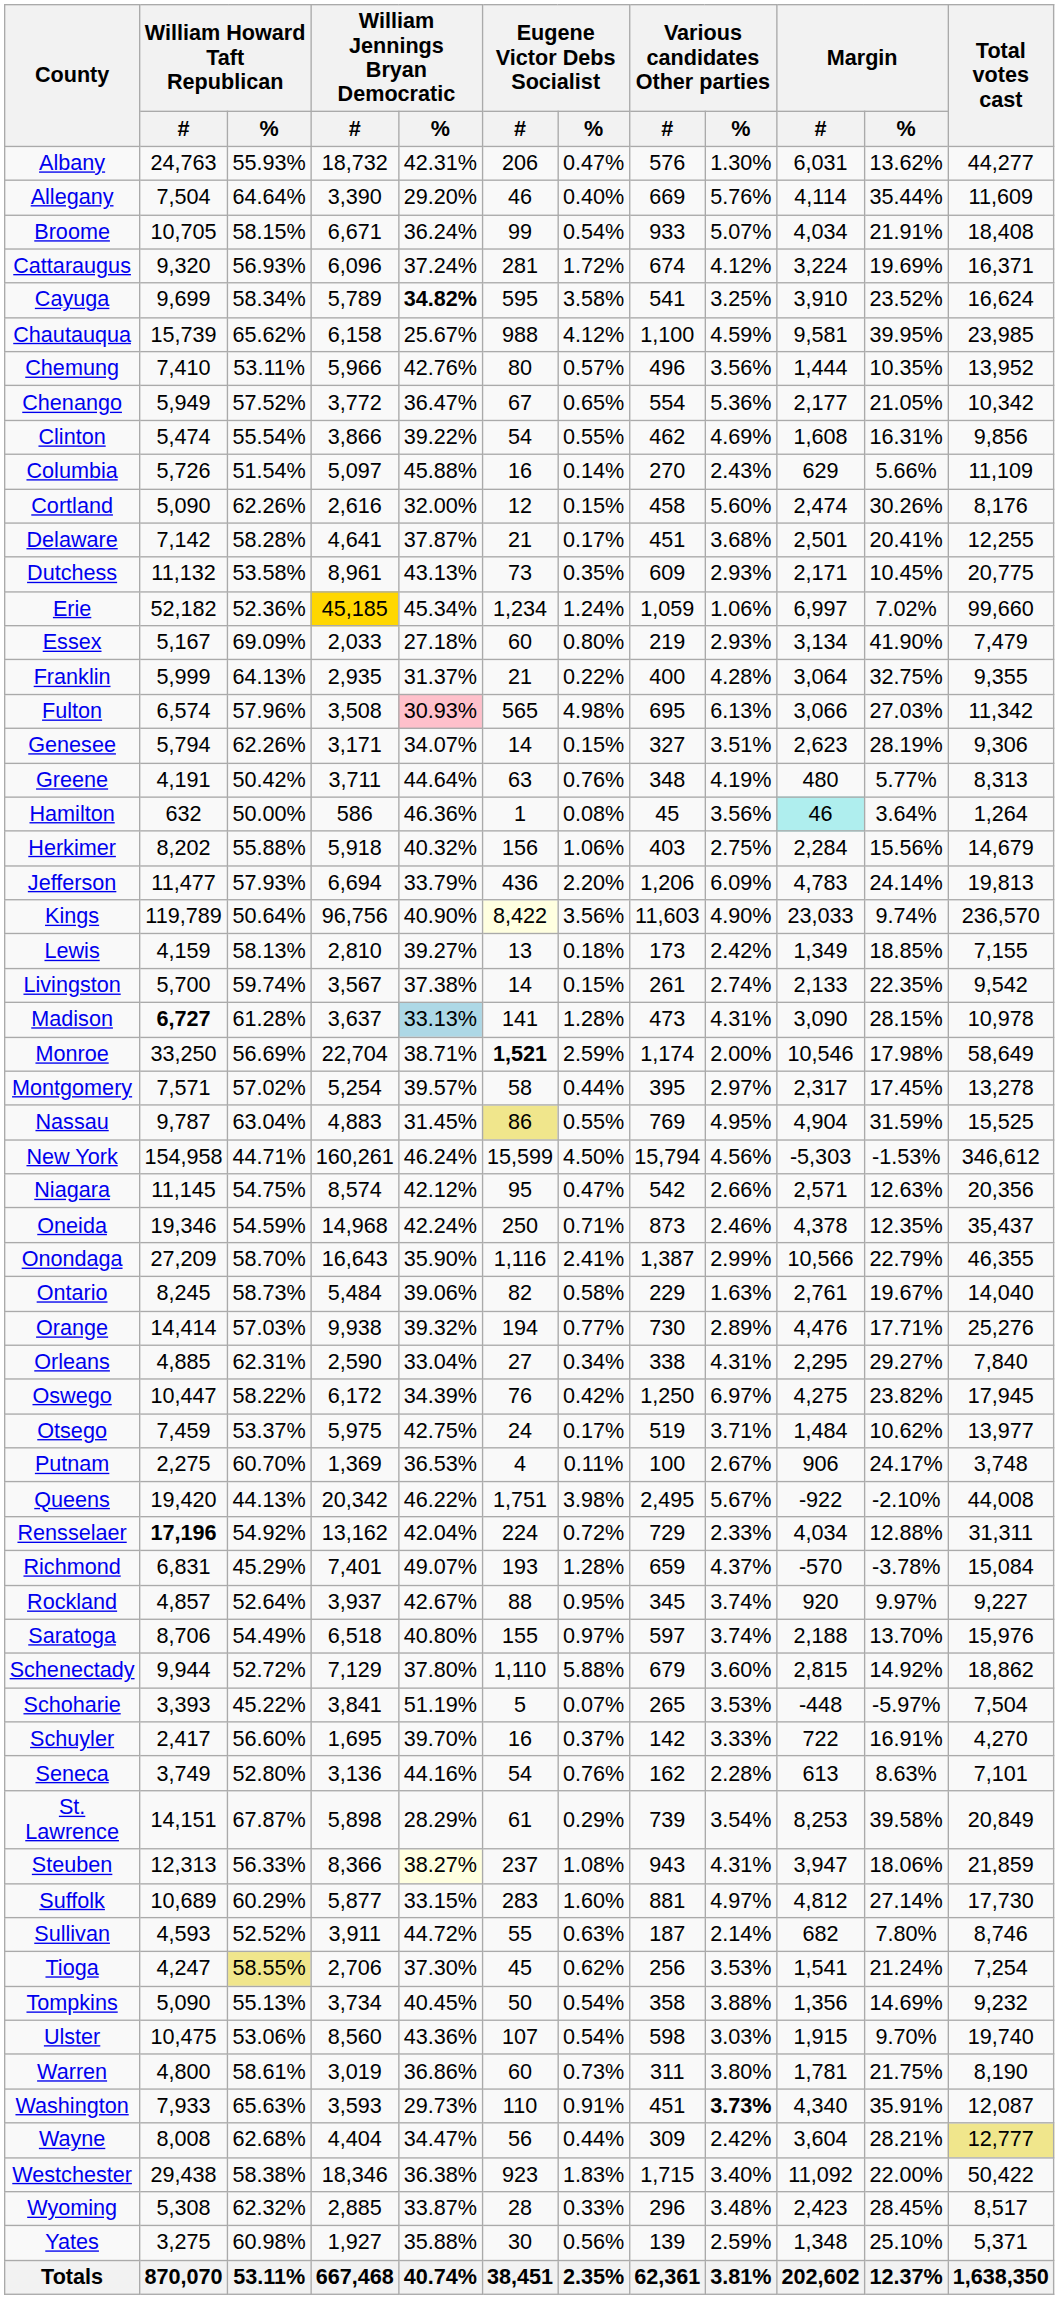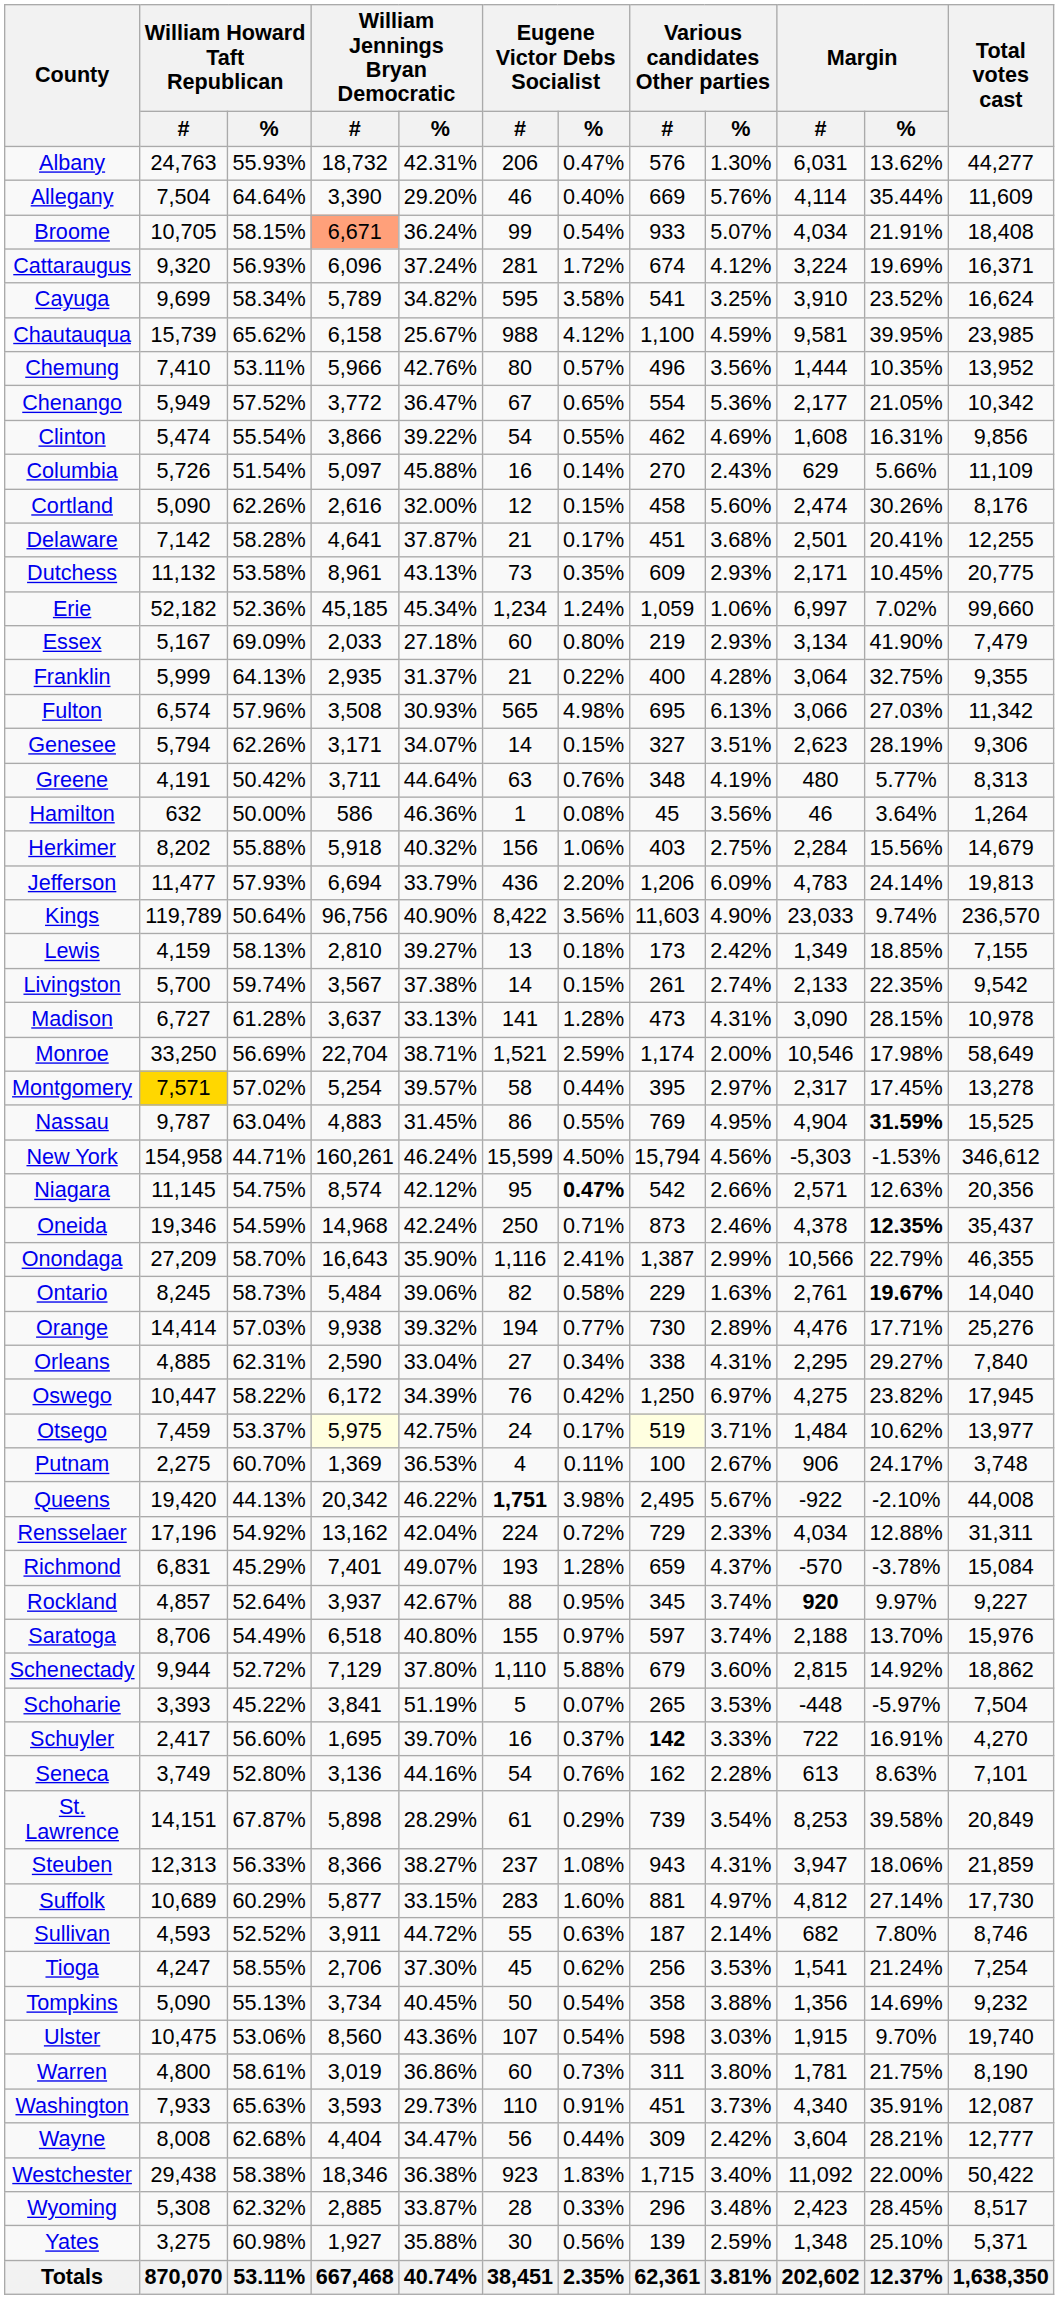Broome | William Jennings Bryan Democratic / #: no background -> lightsalmon background
Cayuga | William Jennings Bryan Democratic / %: bold -> normal
Erie | William Jennings Bryan Democratic / #: gold background -> no background
Fulton | William Jennings Bryan Democratic / %: pink background -> no background
Hamilton | Margin / #: paleturquoise background -> no background
Kings | Eugene Victor Debs Socialist / #: lightyellow background -> no background
Madison | William Howard Taft Republican / #: bold -> normal
Madison | William Jennings Bryan Democratic / %: lightblue background -> no background
Monroe | Eugene Victor Debs Socialist / #: bold -> normal
Montgomery | William Howard Taft Republican / #: no background -> gold background
Nassau | Eugene Victor Debs Socialist / #: khaki background -> no background
Nassau | Margin / %: normal -> bold
Niagara | Eugene Victor Debs Socialist / %: normal -> bold
Oneida | Margin / %: normal -> bold
Ontario | Margin / %: normal -> bold
Otsego | William Jennings Bryan Democratic / #: no background -> lightyellow background
Otsego | Various candidates Other parties / #: no background -> lightyellow background
Queens | Eugene Victor Debs Socialist / #: normal -> bold
Rensselaer | William Howard Taft Republican / #: bold -> normal
Rockland | Margin / #: normal -> bold
Schuyler | Various candidates Other parties / #: normal -> bold
Steuben | William Jennings Bryan Democratic / %: lightyellow background -> no background
Tioga | William Howard Taft Republican / %: khaki background -> no background
Washington | Various candidates Other parties / %: bold -> normal
Wayne | Total votes cast: khaki background -> no background
